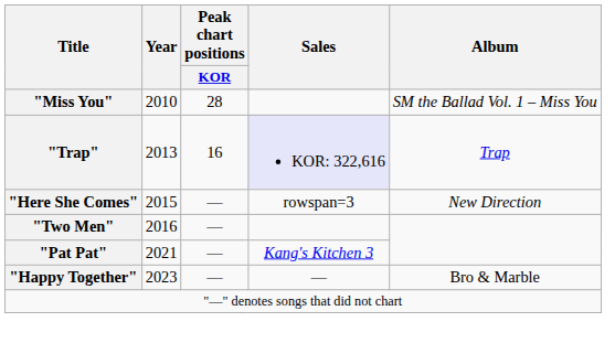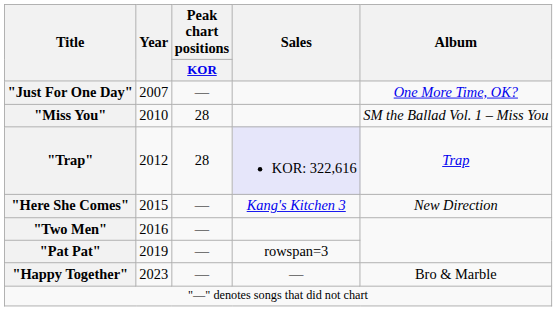+ row: "Just For One Day" | 2007 | — | One More Time, OK?
"Trap" | Year: 2013 -> 2012
"Trap" | Peak chart positions / KOR: 16 -> 28
"Here She Comes" | Sales: rowspan=3 -> Kang's Kitchen 3
"Pat Pat" | Year: 2021 -> 2019
"Pat Pat" | Sales: Kang's Kitchen 3 -> rowspan=3
